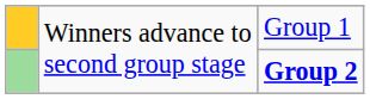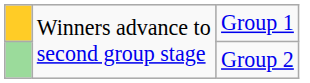Winners advance to second group stage / Group 2 | column 3: bold -> normal
